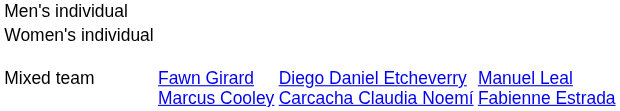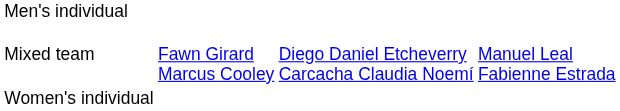rows swapped: Women's individual <-> Mixed team
